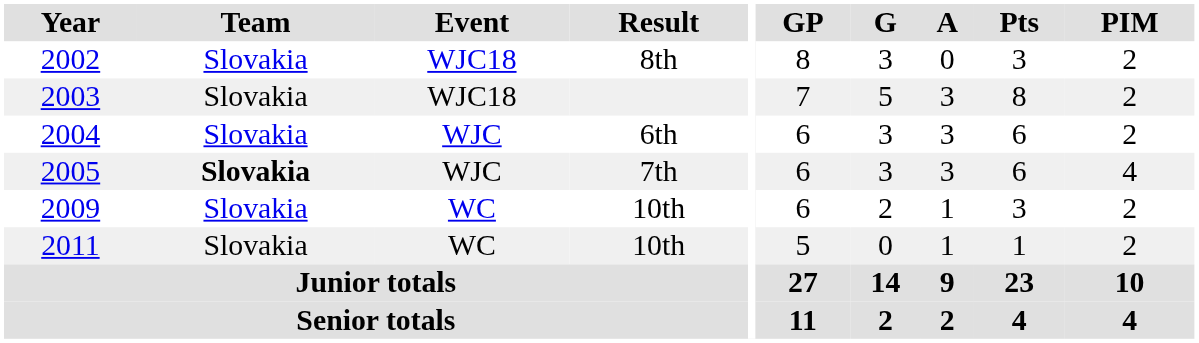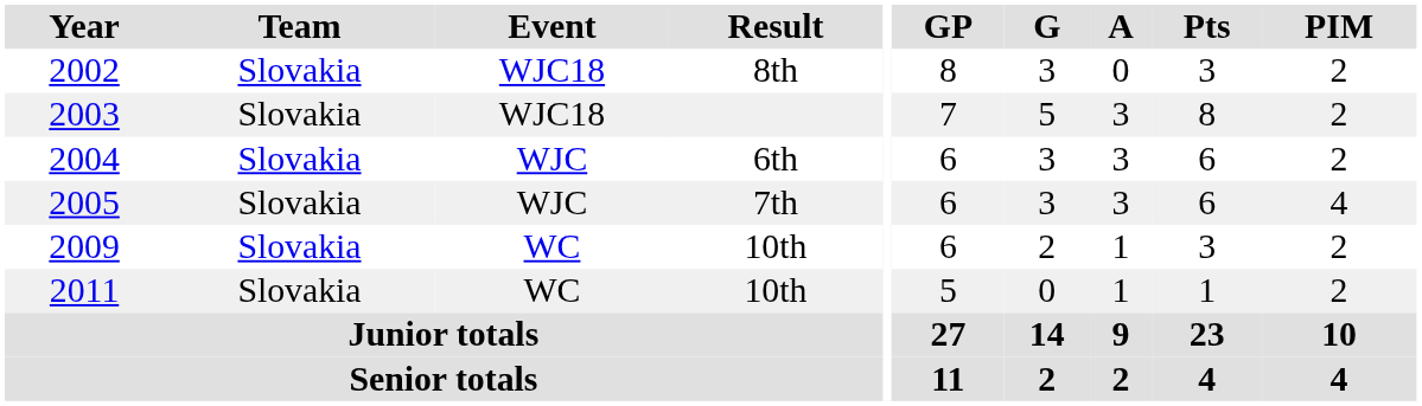2005 | Team: bold -> normal
